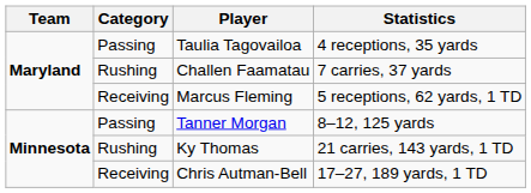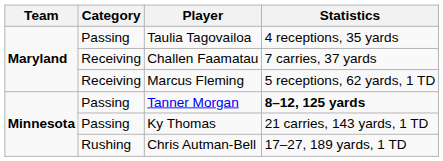Challen Faamatau | Category: Rushing -> Receiving
Tanner Morgan | Statistics: normal -> bold
Ky Thomas | Category: Rushing -> Passing
Chris Autman-Bell | Category: Receiving -> Rushing
